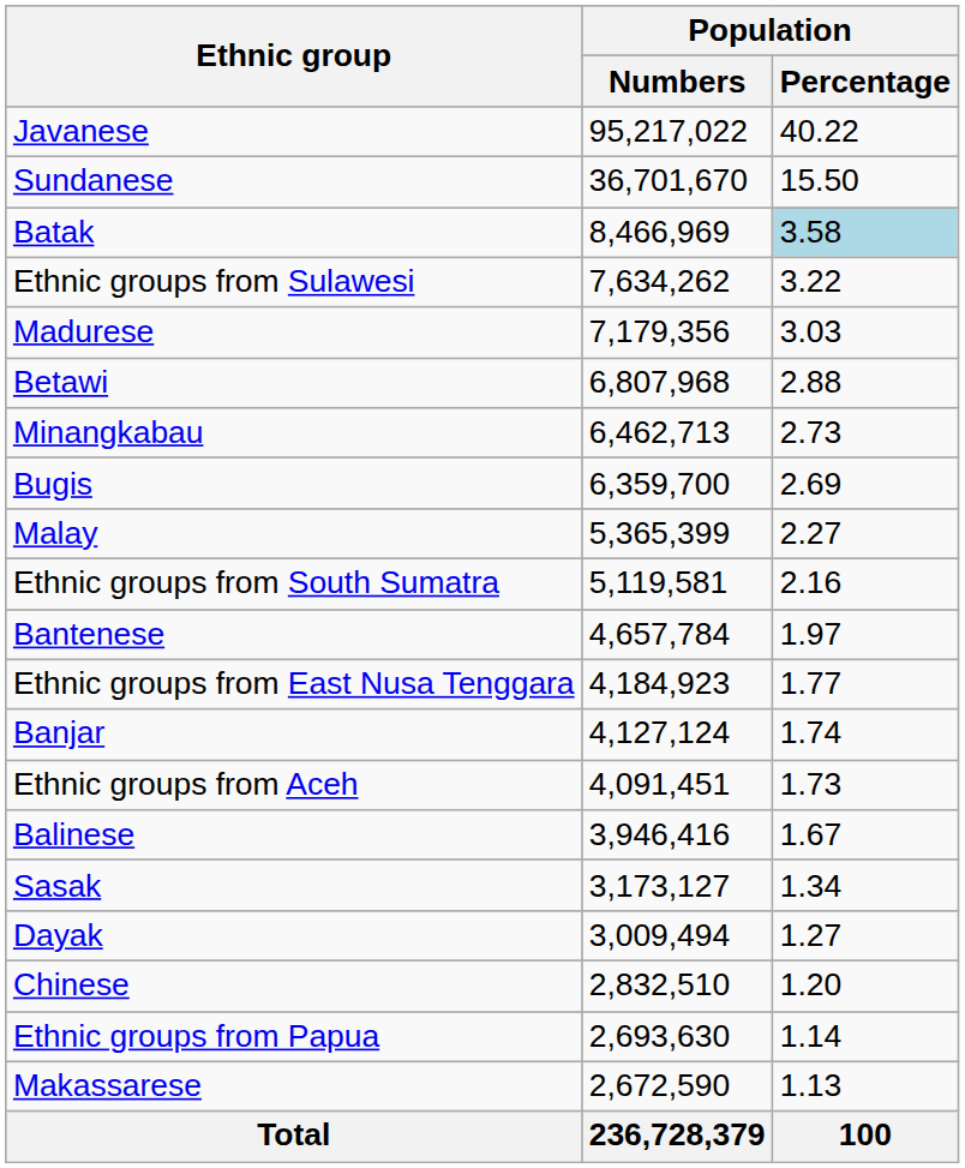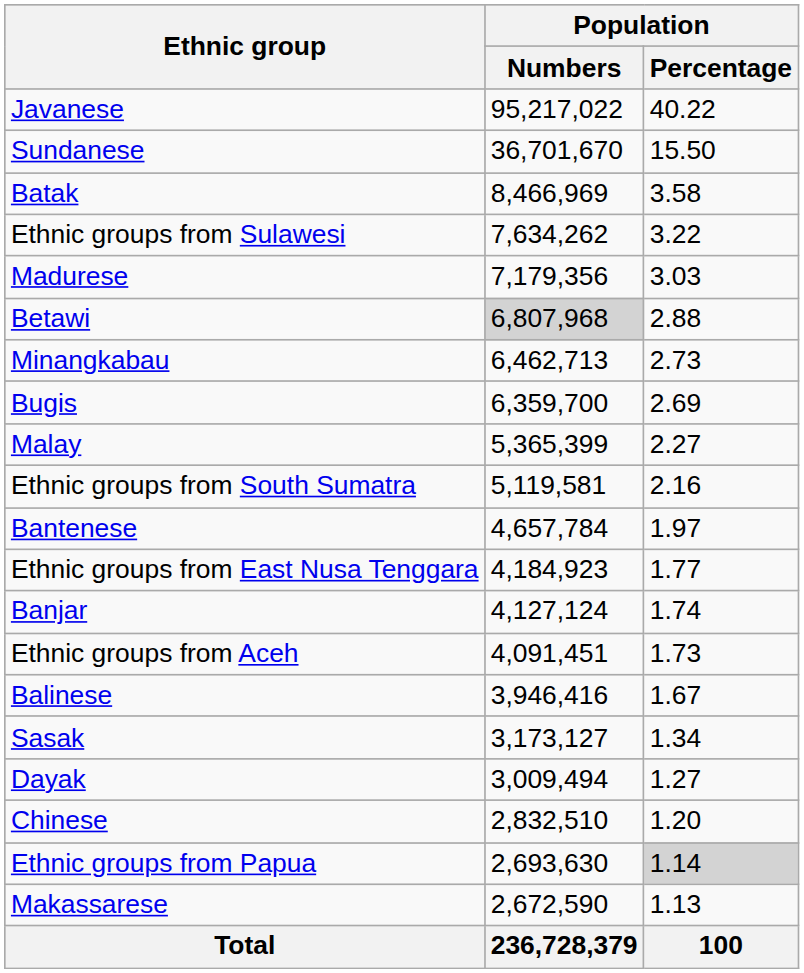Batak | Population / Percentage: lightblue background -> no background
Betawi | Population / Numbers: no background -> lightgrey background
Ethnic groups from Papua | Population / Percentage: no background -> lightgrey background
